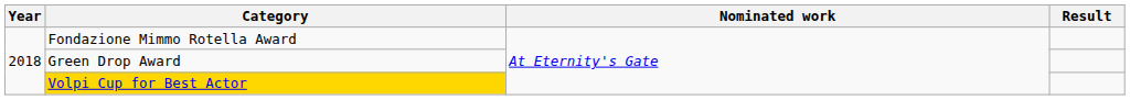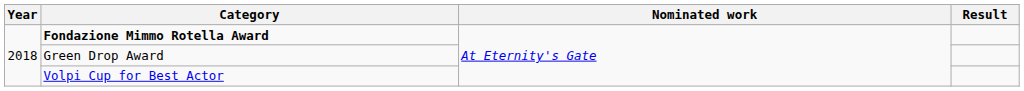Fondazione Mimmo Rotella Award | Category: normal -> bold
Volpi Cup for Best Actor | Category: gold background -> no background
